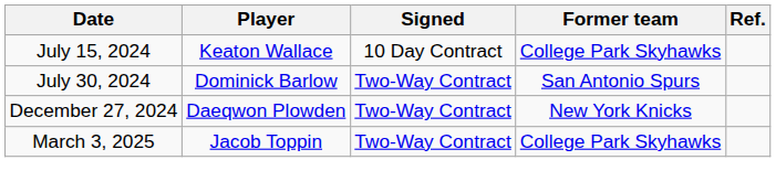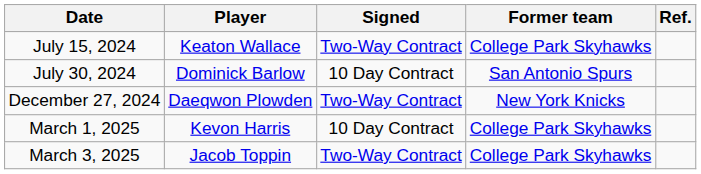July 15, 2024 | Signed: 10 Day Contract -> Two-Way Contract
July 30, 2024 | Signed: Two-Way Contract -> 10 Day Contract
+ row: March 1, 2025 | Kevon Harris | 10 Day Contract | College Park Skyhawks
